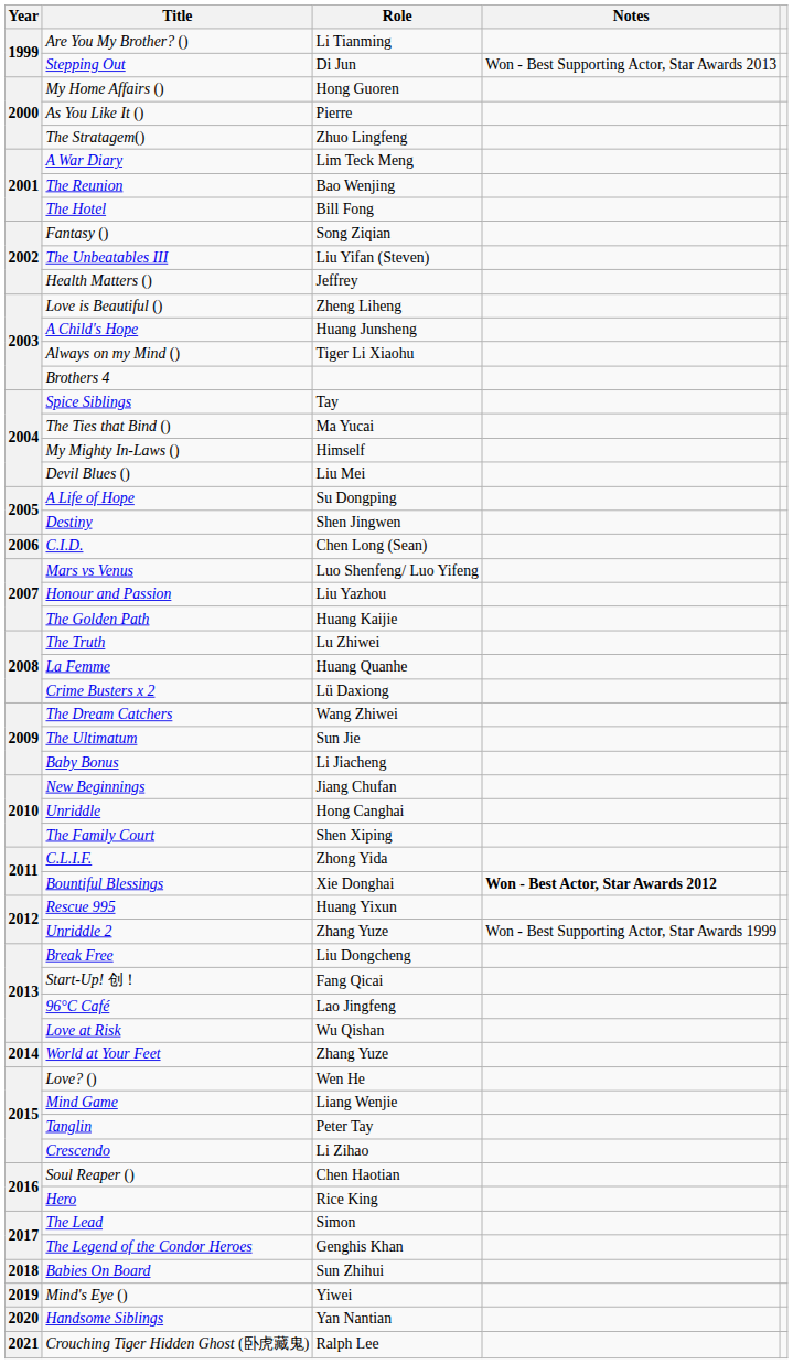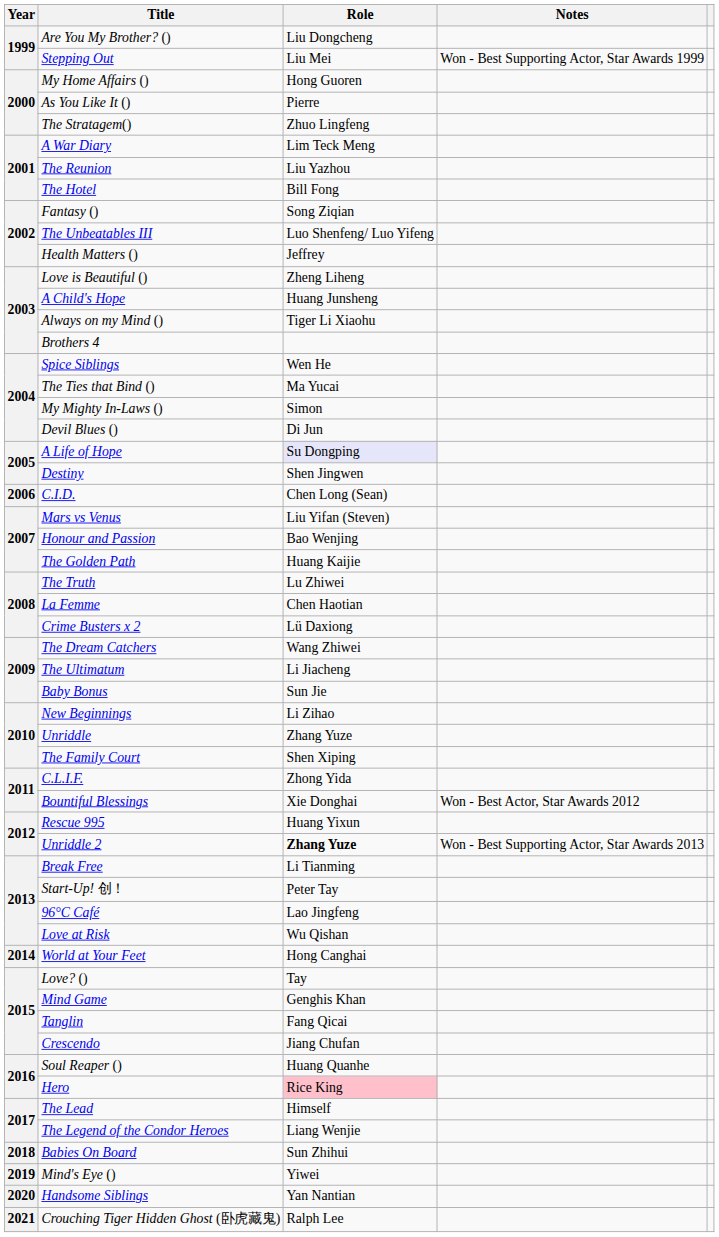Are You My Brother? () | Role: Li Tianming -> Liu Dongcheng
Stepping Out | Role: Di Jun -> Liu Mei
Stepping Out | Notes: Won - Best Supporting Actor, Star Awards 2013 -> Won - Best Supporting Actor, Star Awards 1999
The Reunion | Role: Bao Wenjing -> Liu Yazhou
The Unbeatables III | Role: Liu Yifan (Steven) -> Luo Shenfeng/ Luo Yifeng
Spice Siblings | Role: Tay -> Wen He
My Mighty In-Laws () | Role: Himself -> Simon
Devil Blues () | Role: Liu Mei -> Di Jun
A Life of Hope | Role: no background -> lavender background
Mars vs Venus | Role: Luo Shenfeng/ Luo Yifeng -> Liu Yifan (Steven)
Honour and Passion | Role: Liu Yazhou -> Bao Wenjing
La Femme | Role: Huang Quanhe -> Chen Haotian
The Ultimatum | Role: Sun Jie -> Li Jiacheng
Baby Bonus | Role: Li Jiacheng -> Sun Jie
New Beginnings | Role: Jiang Chufan -> Li Zihao
Unriddle | Role: Hong Canghai -> Zhang Yuze
Bountiful Blessings | Notes: bold -> normal
Unriddle 2 | Role: normal -> bold
Unriddle 2 | Notes: Won - Best Supporting Actor, Star Awards 1999 -> Won - Best Supporting Actor, Star Awards 2013
Break Free | Role: Liu Dongcheng -> Li Tianming
Start-Up! 创！ | Role: Fang Qicai -> Peter Tay
World at Your Feet | Role: Zhang Yuze -> Hong Canghai
Love? () | Role: Wen He -> Tay
Mind Game | Role: Liang Wenjie -> Genghis Khan
Tanglin | Role: Peter Tay -> Fang Qicai
Crescendo | Role: Li Zihao -> Jiang Chufan
Soul Reaper () | Role: Chen Haotian -> Huang Quanhe
Hero | Role: no background -> pink background
The Lead | Role: Simon -> Himself
The Legend of the Condor Heroes | Role: Genghis Khan -> Liang Wenjie
